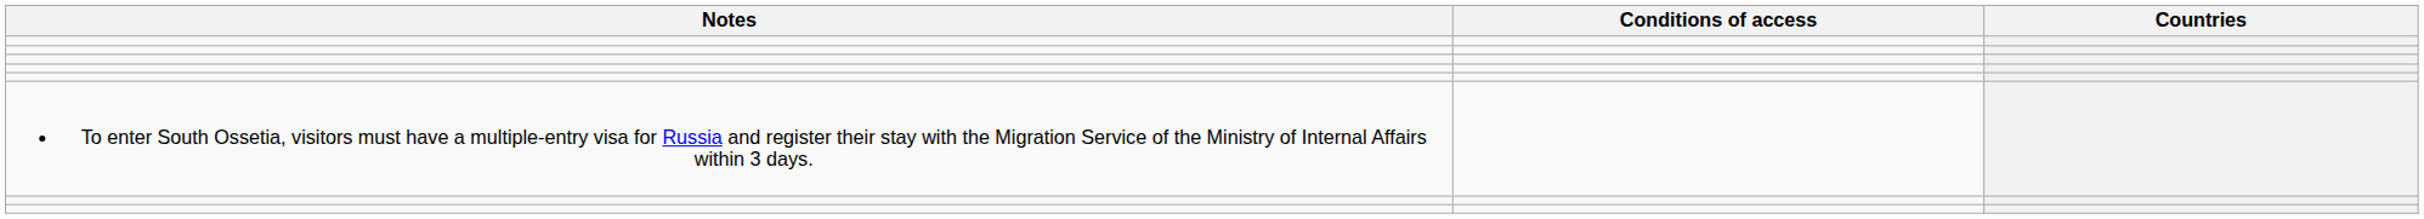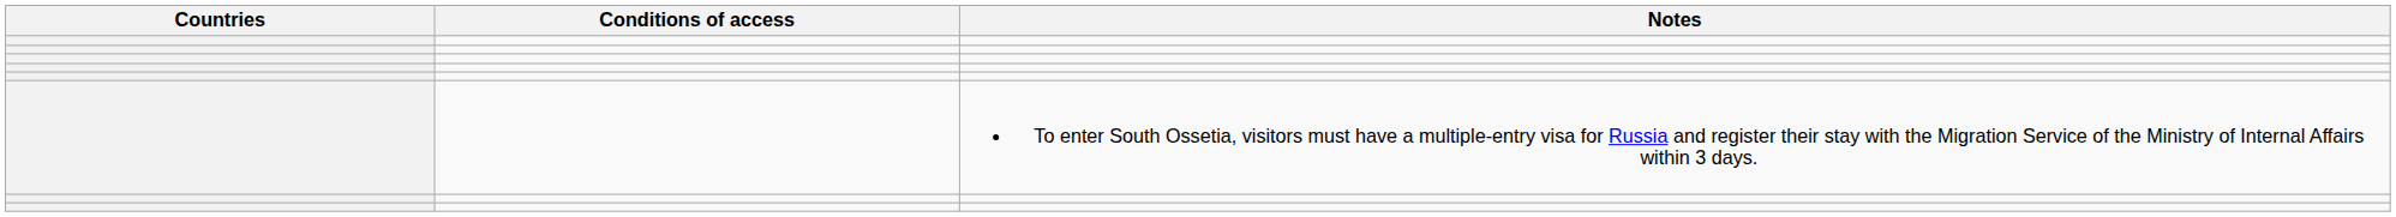columns swapped: Countries <-> Notes
